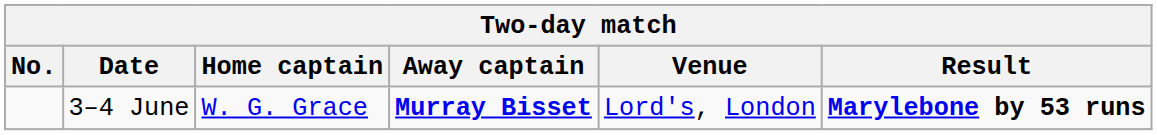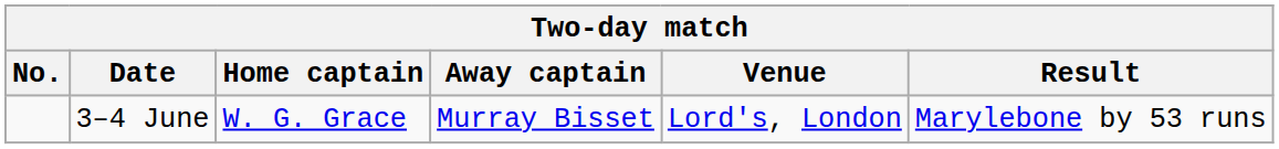3–4 June | Away captain: bold -> normal
3–4 June | Result: bold -> normal
